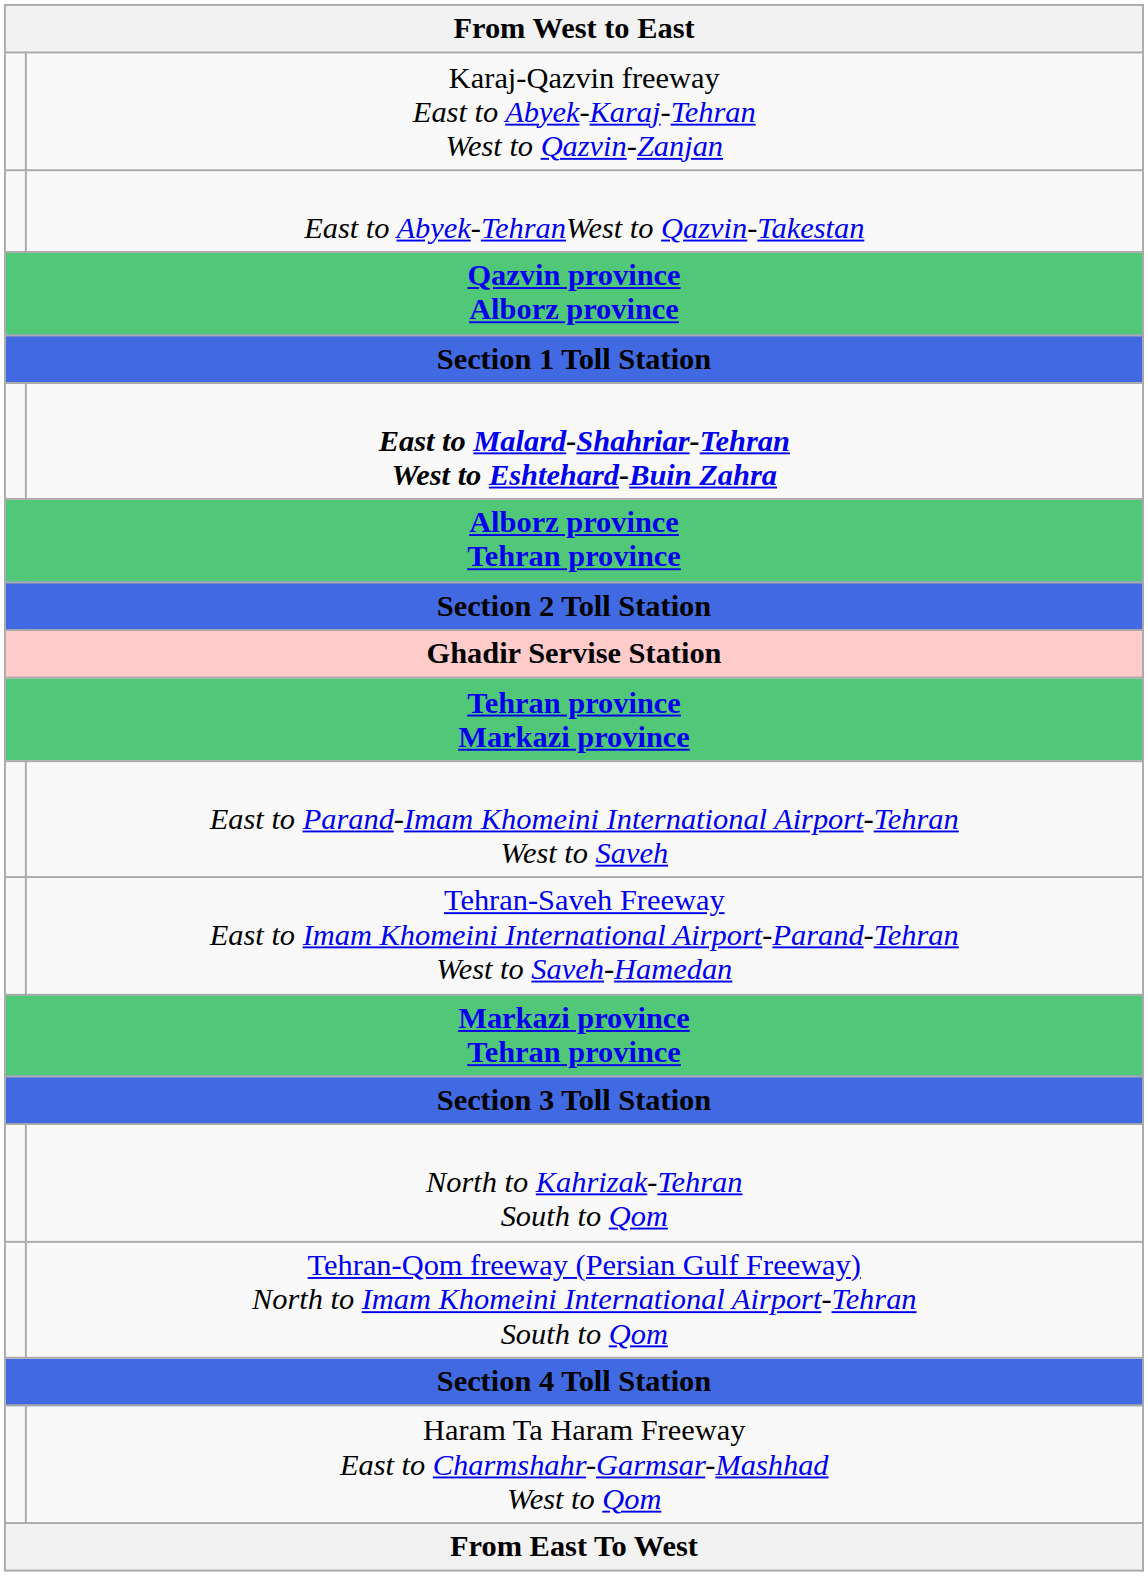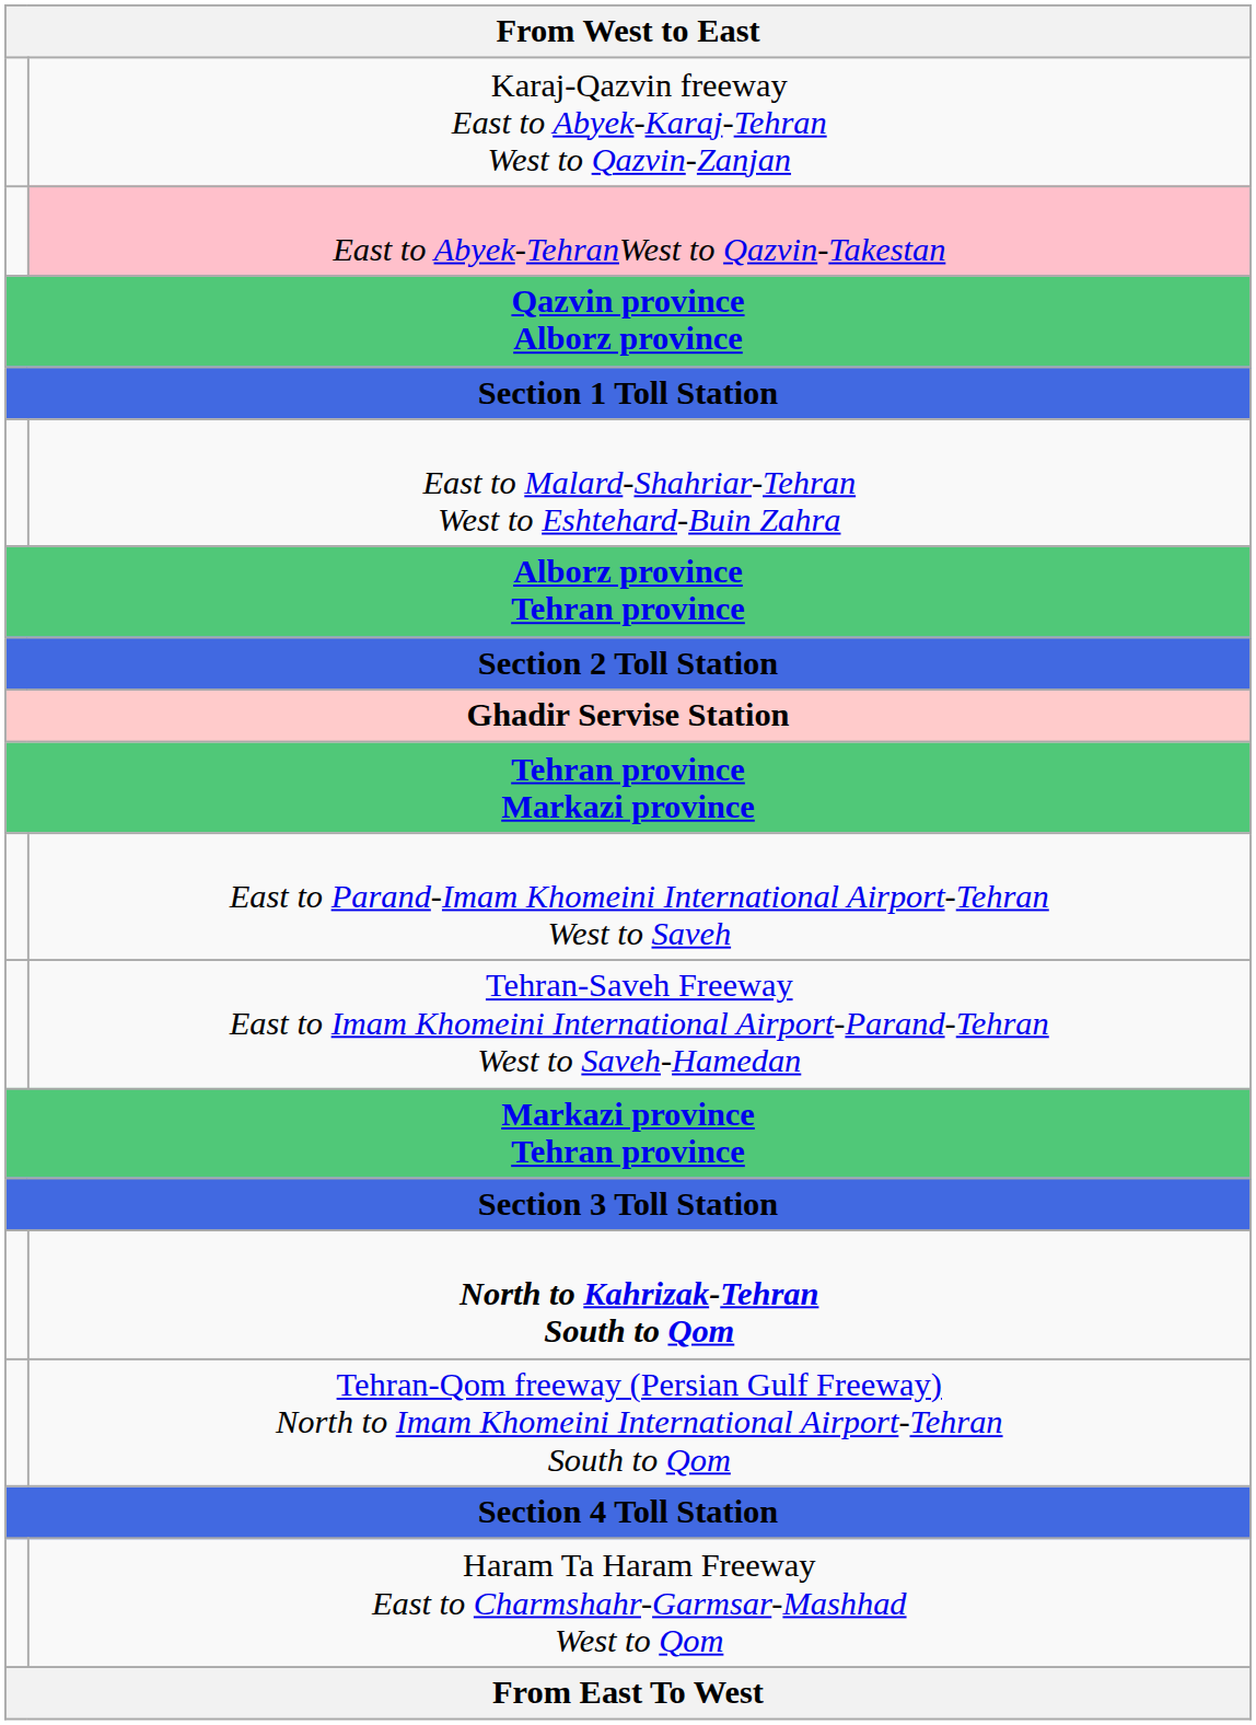East to Abyek-TehranWest to Qazvin-Takestan | column 2: no background -> pink background
East to Malard-Shahriar-Tehran West to Eshtehard-Buin Zahra | column 2: bold -> normal
North to Kahrizak-Tehran South to Qom | column 2: normal -> bold
